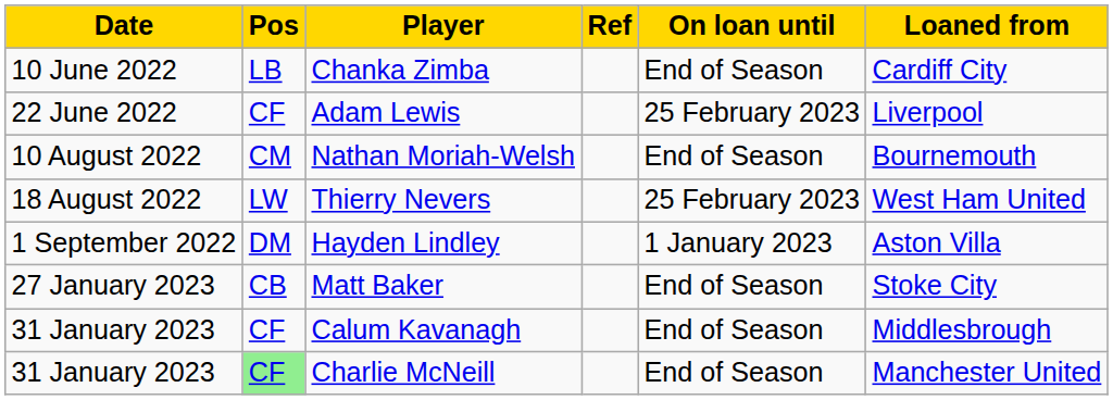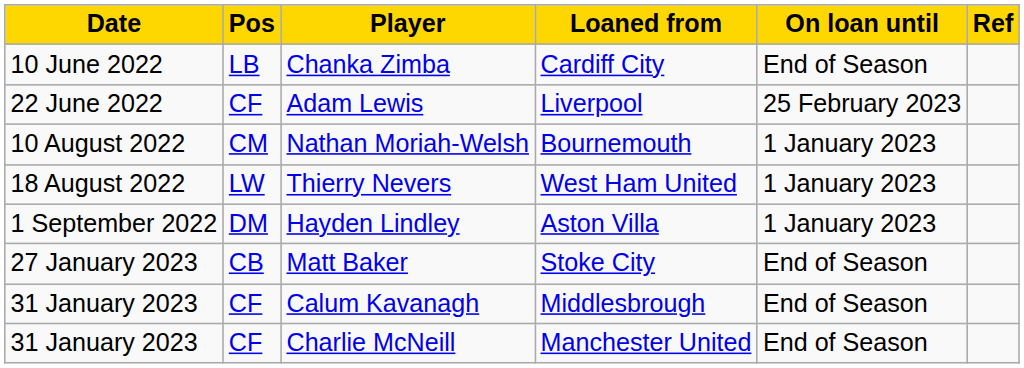columns swapped: Loaned from <-> Ref
Nathan Moriah-Welsh | On loan until: End of Season -> 1 January 2023
Thierry Nevers | On loan until: 25 February 2023 -> 1 January 2023
Charlie McNeill | Pos: lightgreen background -> no background
